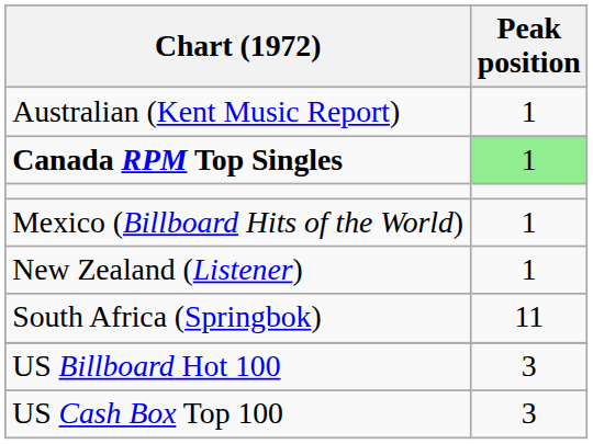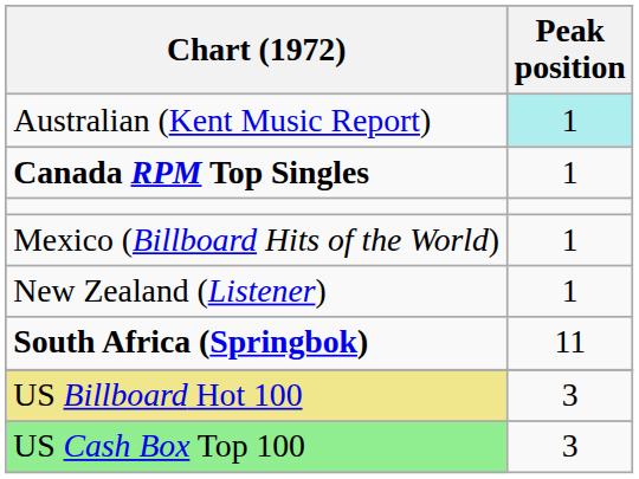row 2 | Peak position: no background -> paleturquoise background
row 3 | Peak position: lightgreen background -> no background
row 7 | Chart (1972): normal -> bold
row 8 | Chart (1972): no background -> khaki background
row 9 | Chart (1972): no background -> lightgreen background
